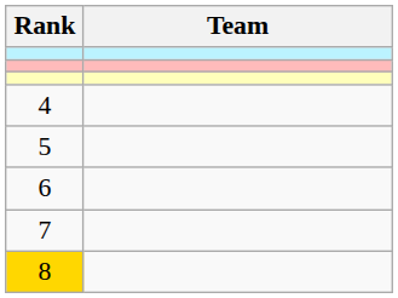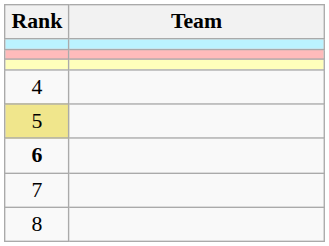row 6 | Rank: no background -> khaki background
row 7 | Rank: normal -> bold
row 9 | Rank: gold background -> no background
